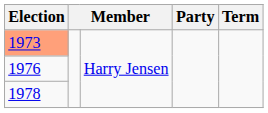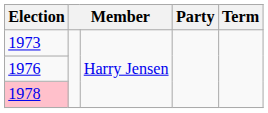1973 | Election: lightsalmon background -> no background
1978 | Election: no background -> pink background
